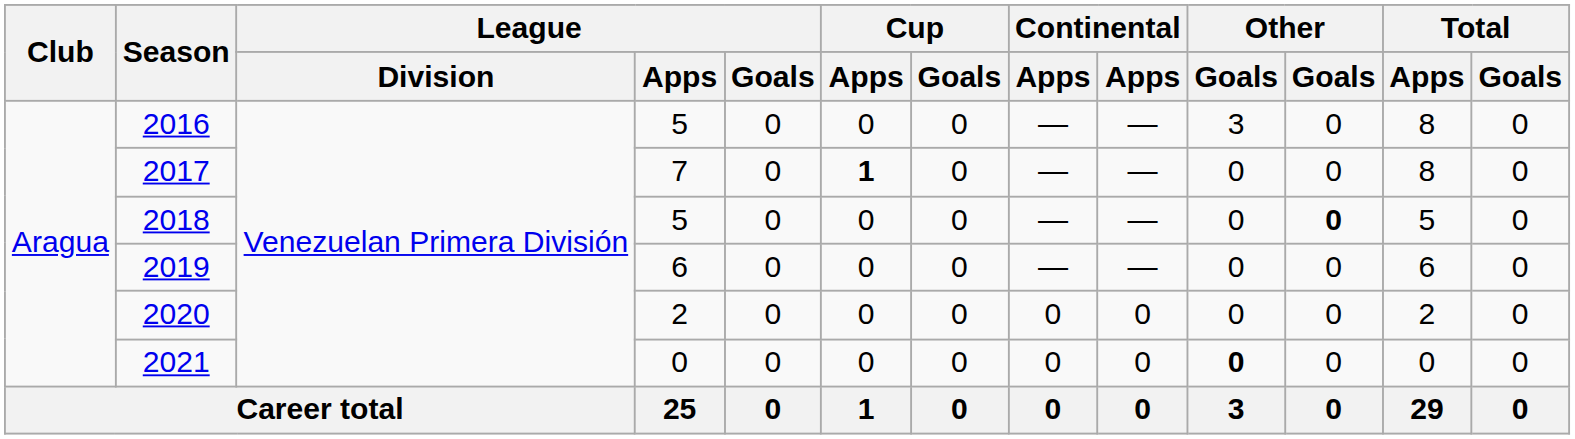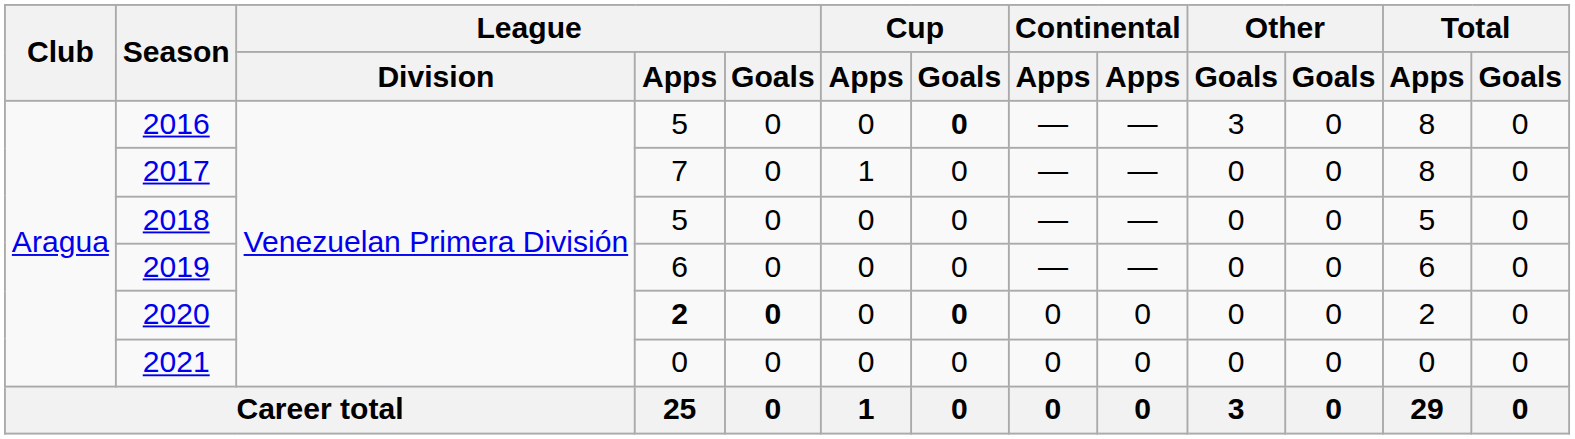2016 | Cup / Goals: normal -> bold
2017 | Cup / Apps: bold -> normal
2018 | column 11: bold -> normal
2020 | League / Apps: normal -> bold
2020 | League / Goals: normal -> bold
2020 | Cup / Goals: normal -> bold
2021 | column 10: bold -> normal
